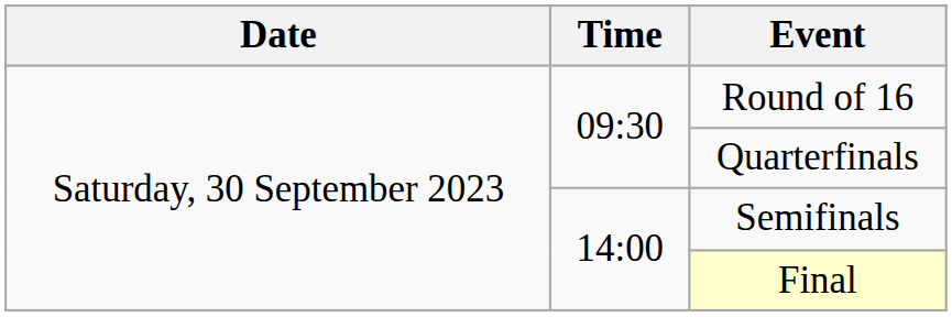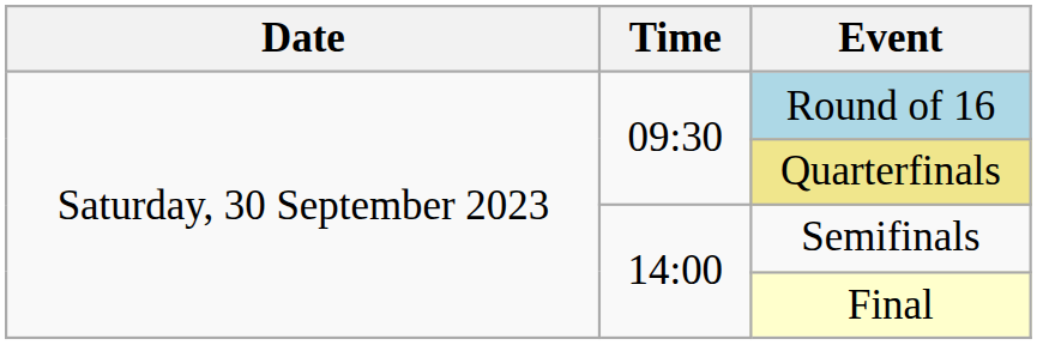Round of 16 | Event: no background -> lightblue background
Quarterfinals | Event: no background -> khaki background
